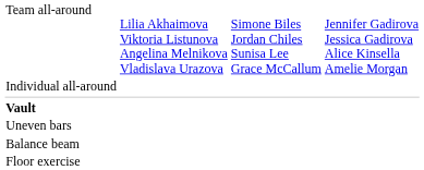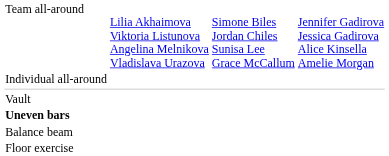Vault | column 1: bold -> normal
Uneven bars | column 1: normal -> bold
